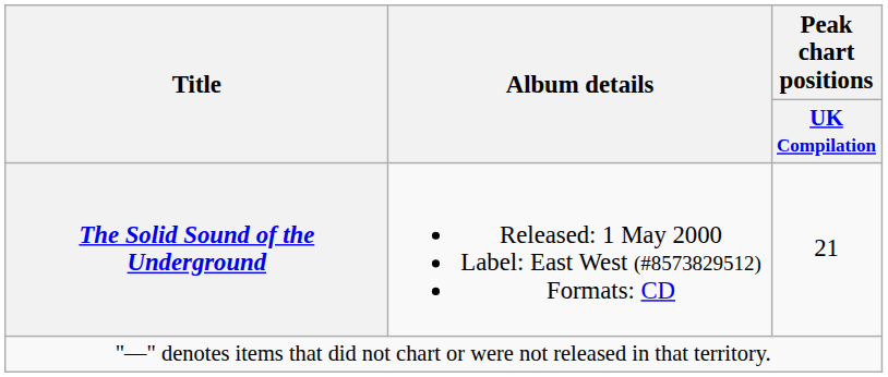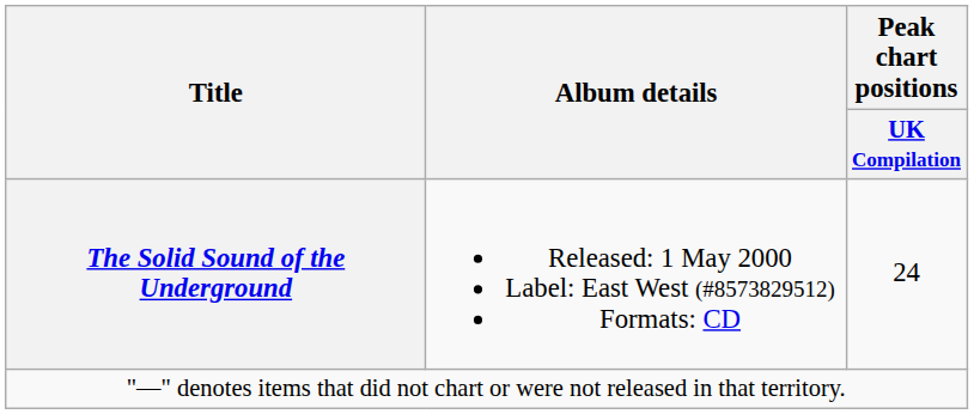The Solid Sound of the Underground | Peak chart positions / UK Compilation: 21 -> 24
